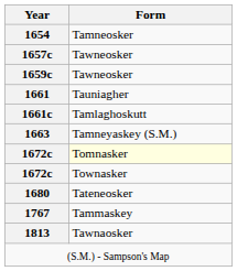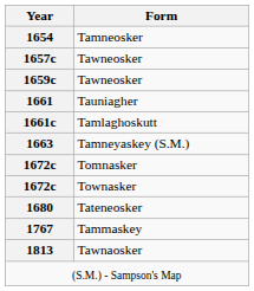row 8 | Form: lightyellow background -> no background
